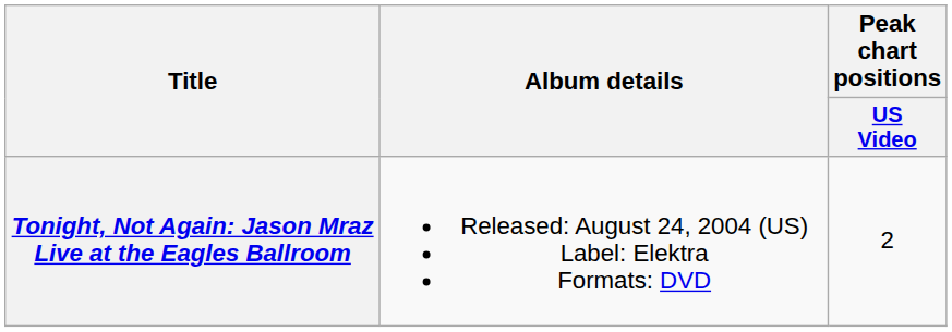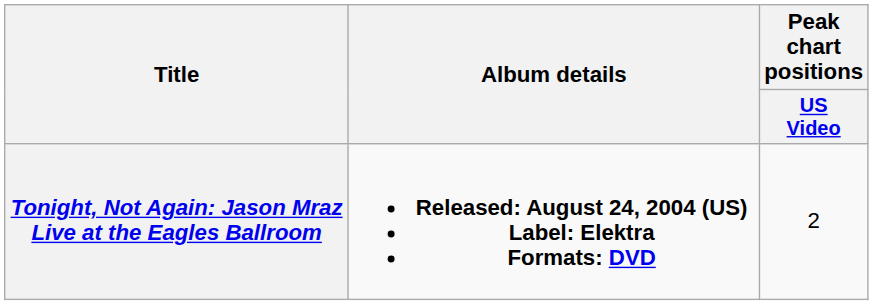Tonight, Not Again: Jason Mraz Live at the Eagles Ballroom | Album details: normal -> bold
